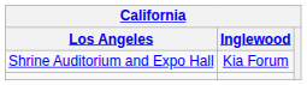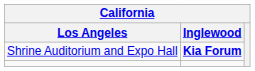Shrine Auditorium and Expo Hall | Inglewood: normal -> bold
